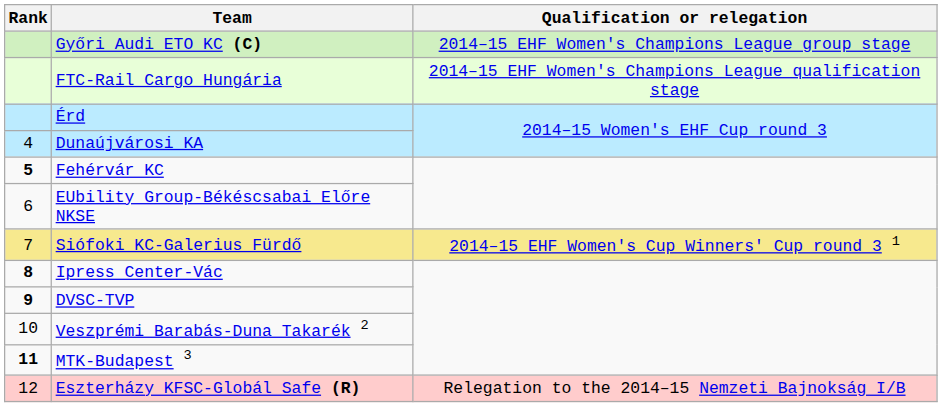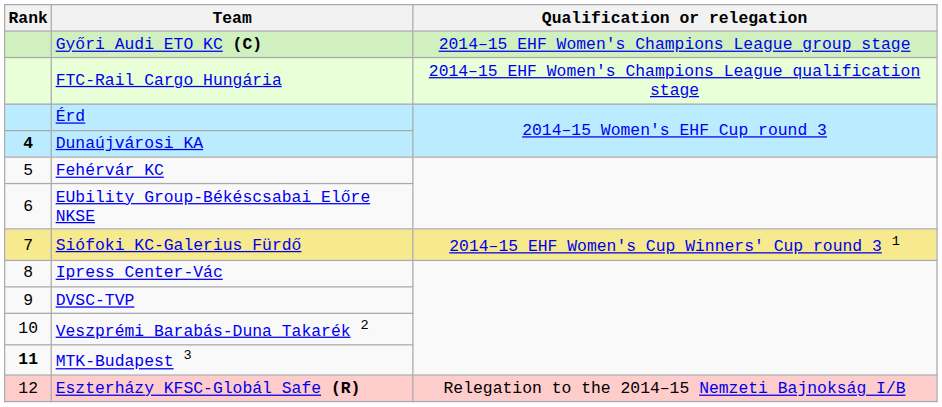Dunaújvárosi KA | Rank: normal -> bold
Fehérvár KC | Rank: bold -> normal
Ipress Center-Vác | Rank: bold -> normal
DVSC-TVP | Rank: bold -> normal
